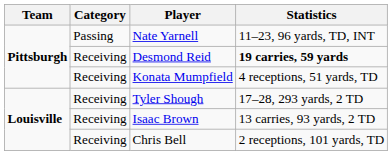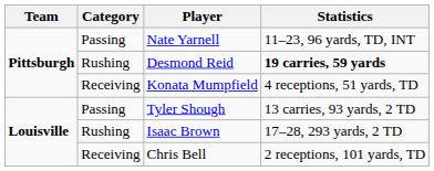Desmond Reid | Category: Receiving -> Rushing
Tyler Shough | Category: Receiving -> Passing
Tyler Shough | Statistics: 17–28, 293 yards, 2 TD -> 13 carries, 93 yards, 2 TD
Isaac Brown | Category: Receiving -> Rushing
Isaac Brown | Statistics: 13 carries, 93 yards, 2 TD -> 17–28, 293 yards, 2 TD
